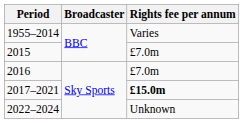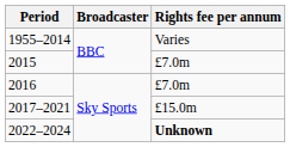2017–2021 | Rights fee per annum: bold -> normal
2022–2024 | Rights fee per annum: normal -> bold
